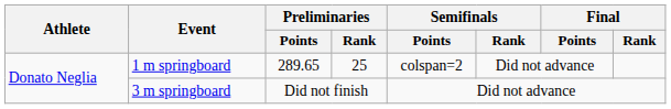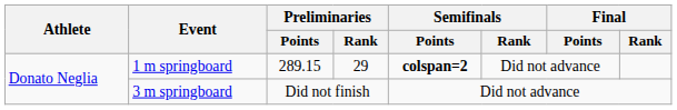1 m springboard | Preliminaries / Points: 289.65 -> 289.15
1 m springboard | Preliminaries / Rank: 25 -> 29
1 m springboard | Semifinals / Points: normal -> bold
